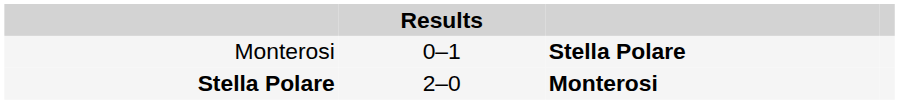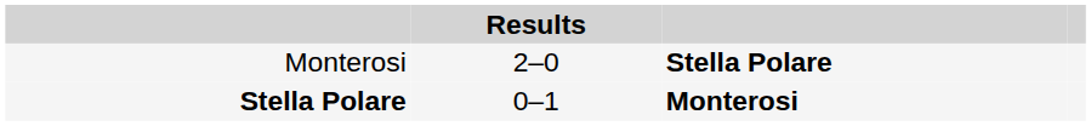row 2 | Results: 0–1 -> 2–0
row 3 | Results: 2–0 -> 0–1
